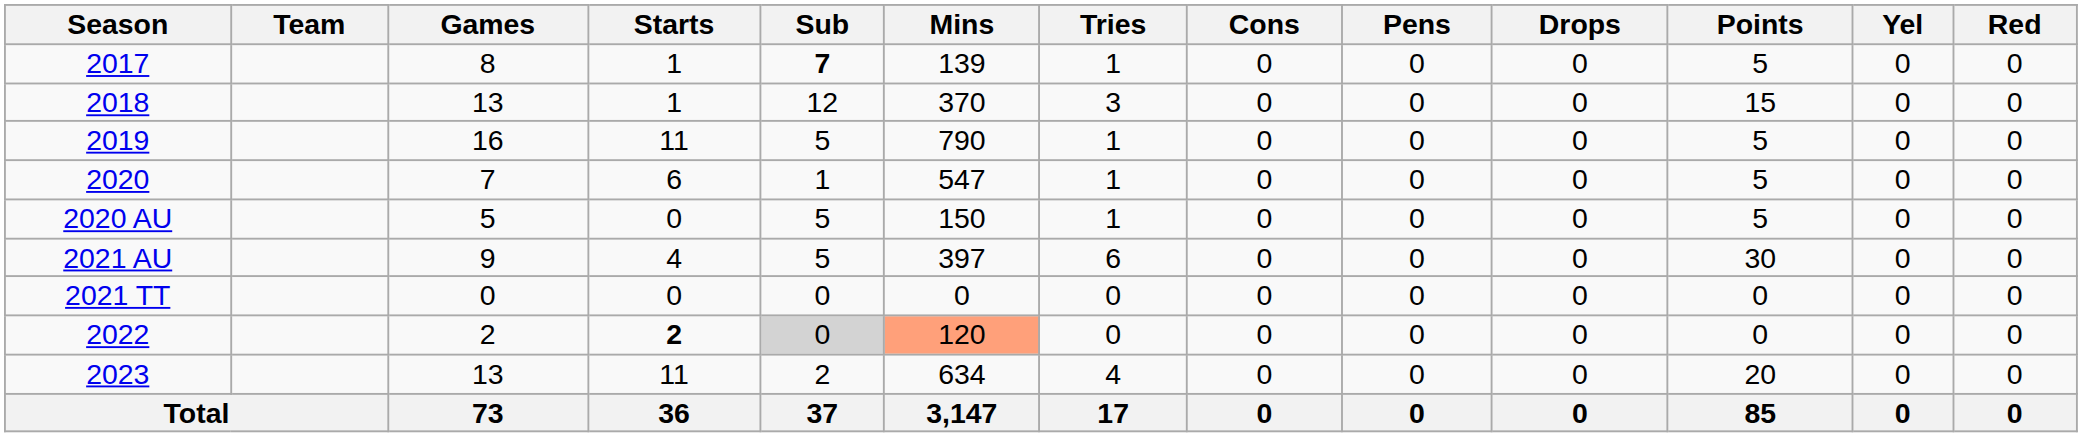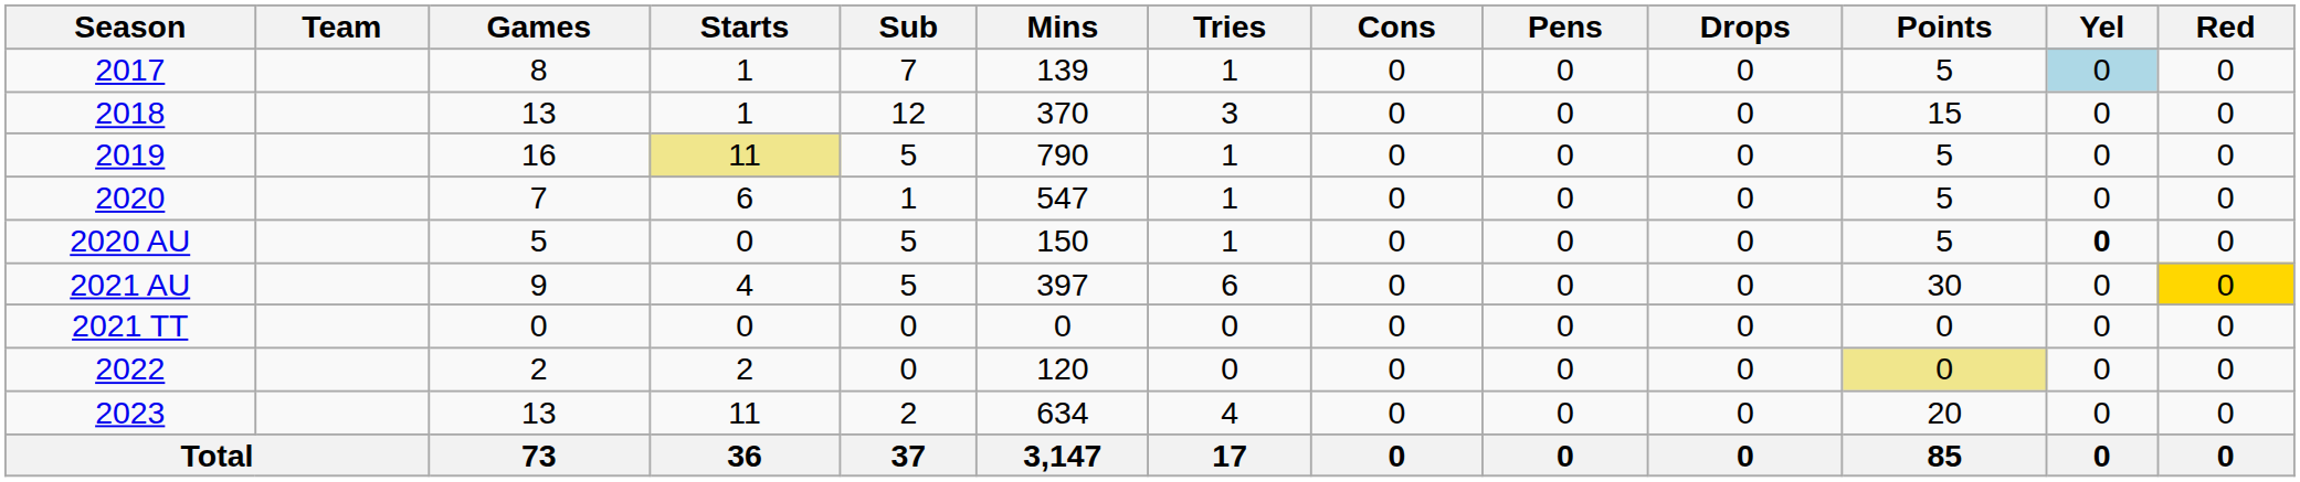2017 | Sub: bold -> normal
2017 | Yel: no background -> lightblue background
2019 | Starts: no background -> khaki background
2020 AU | Yel: normal -> bold
2021 AU | Red: no background -> gold background
2022 | Starts: bold -> normal
2022 | Sub: lightgrey background -> no background
2022 | Mins: lightsalmon background -> no background
2022 | Points: no background -> khaki background
